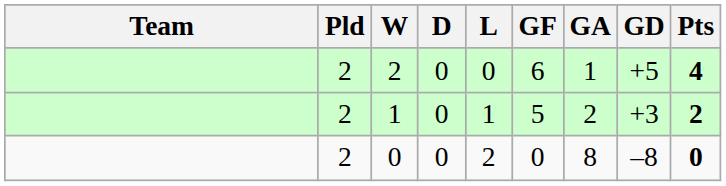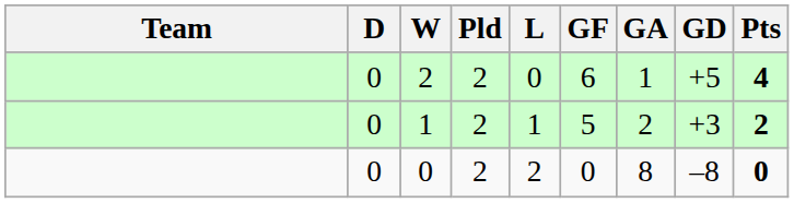columns swapped: Pld <-> D
